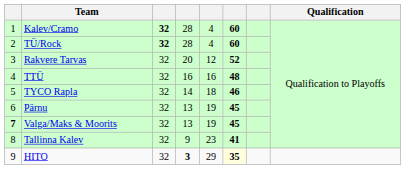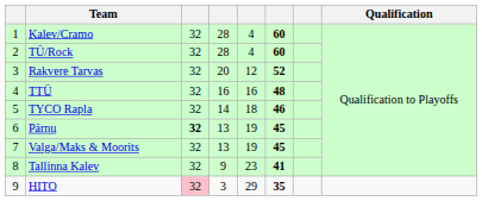Kalev/Cramo | column 3: bold -> normal
TÜ/Rock | column 3: bold -> normal
Pärnu | column 3: normal -> bold
Valga/Maks & Moorits | column 1: bold -> normal
HITO | column 3: no background -> pink background
HITO | column 4: bold -> normal
HITO | column 6: lightyellow background -> no background
